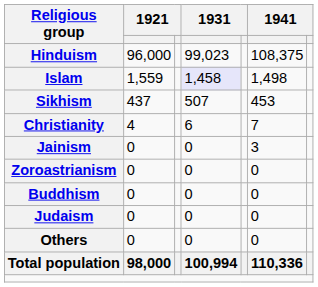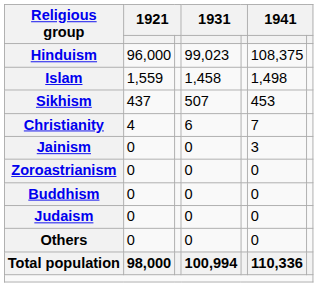Islam | column 4: lavender background -> no background
